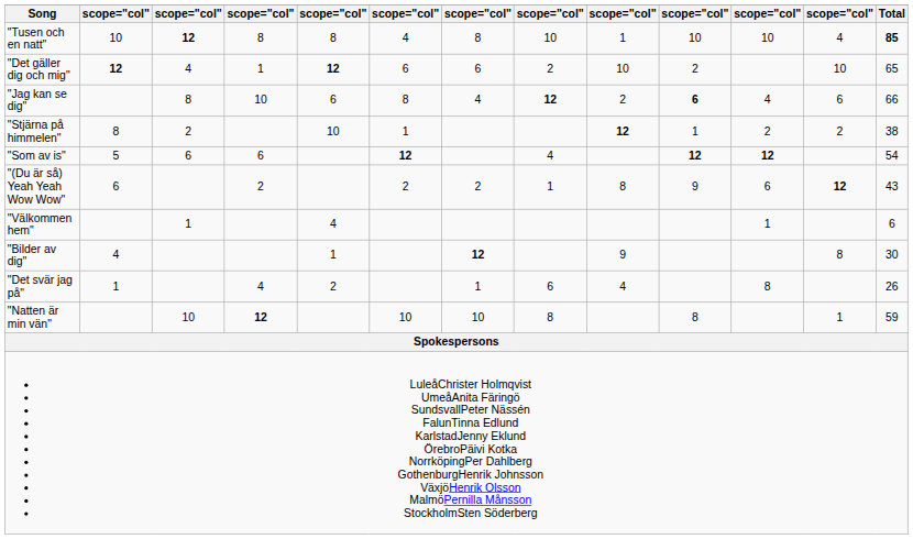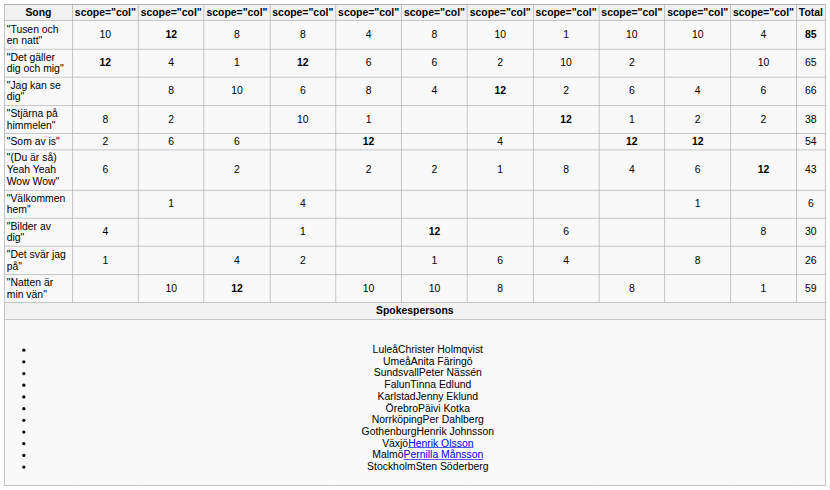"Jag kan se dig" | column 10: bold -> normal
"Som av is" | column 2: 5 -> 2
"(Du är så) Yeah Yeah Wow Wow" | column 10: 9 -> 4
"Bilder av dig" | column 9: 9 -> 6
